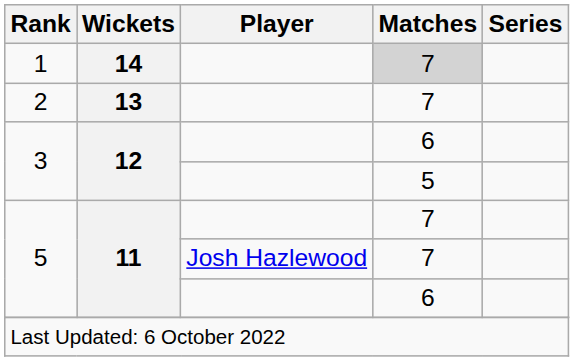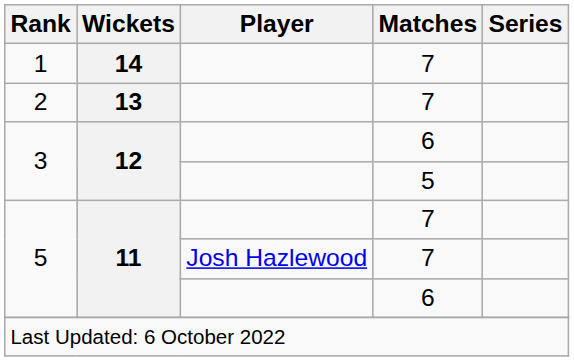1 | Matches: lightgrey background -> no background
